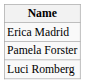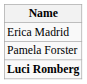row 4 | column 1: normal -> bold
